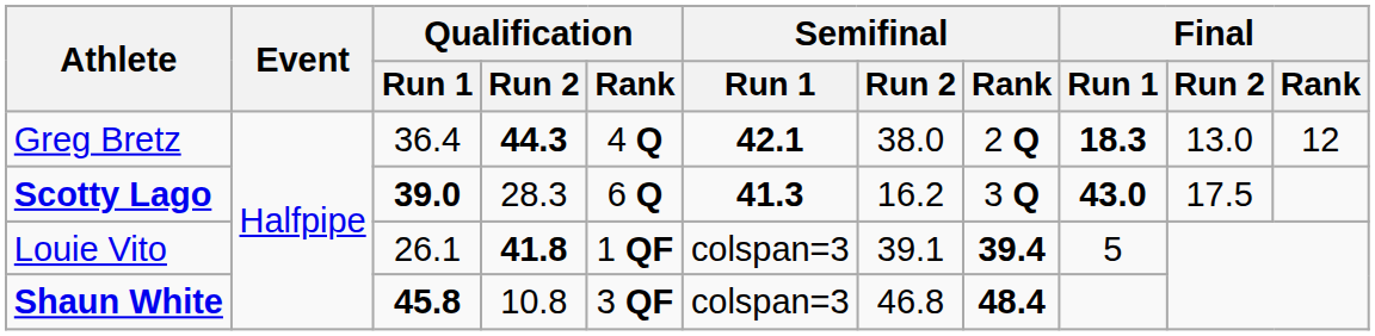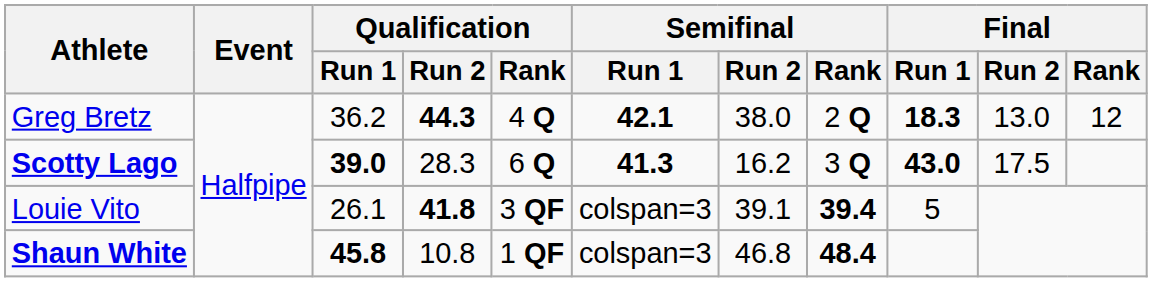Greg Bretz | Qualification / Run 1: 36.4 -> 36.2
Louie Vito | Qualification / Rank: 1 QF -> 3 QF
Shaun White | Qualification / Rank: 3 QF -> 1 QF
